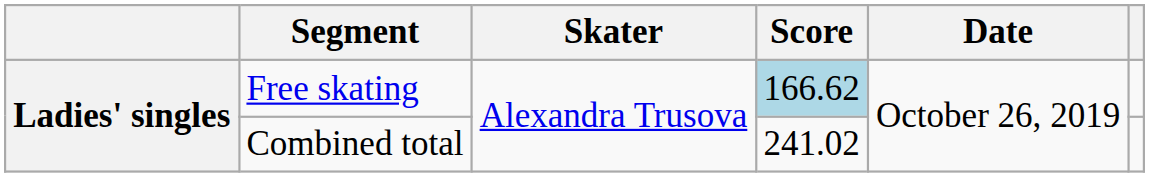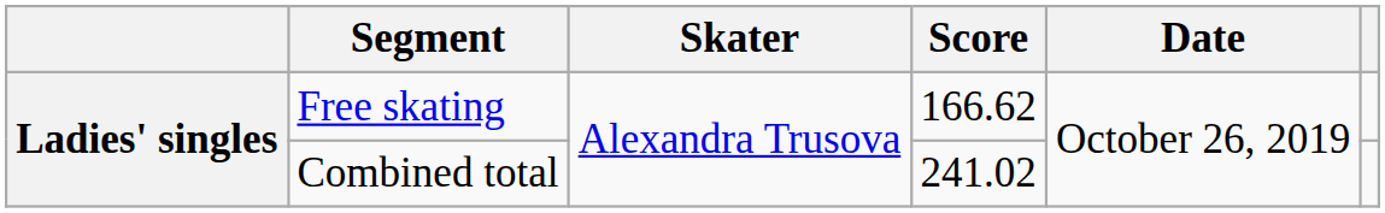Free skating | Score: lightblue background -> no background
